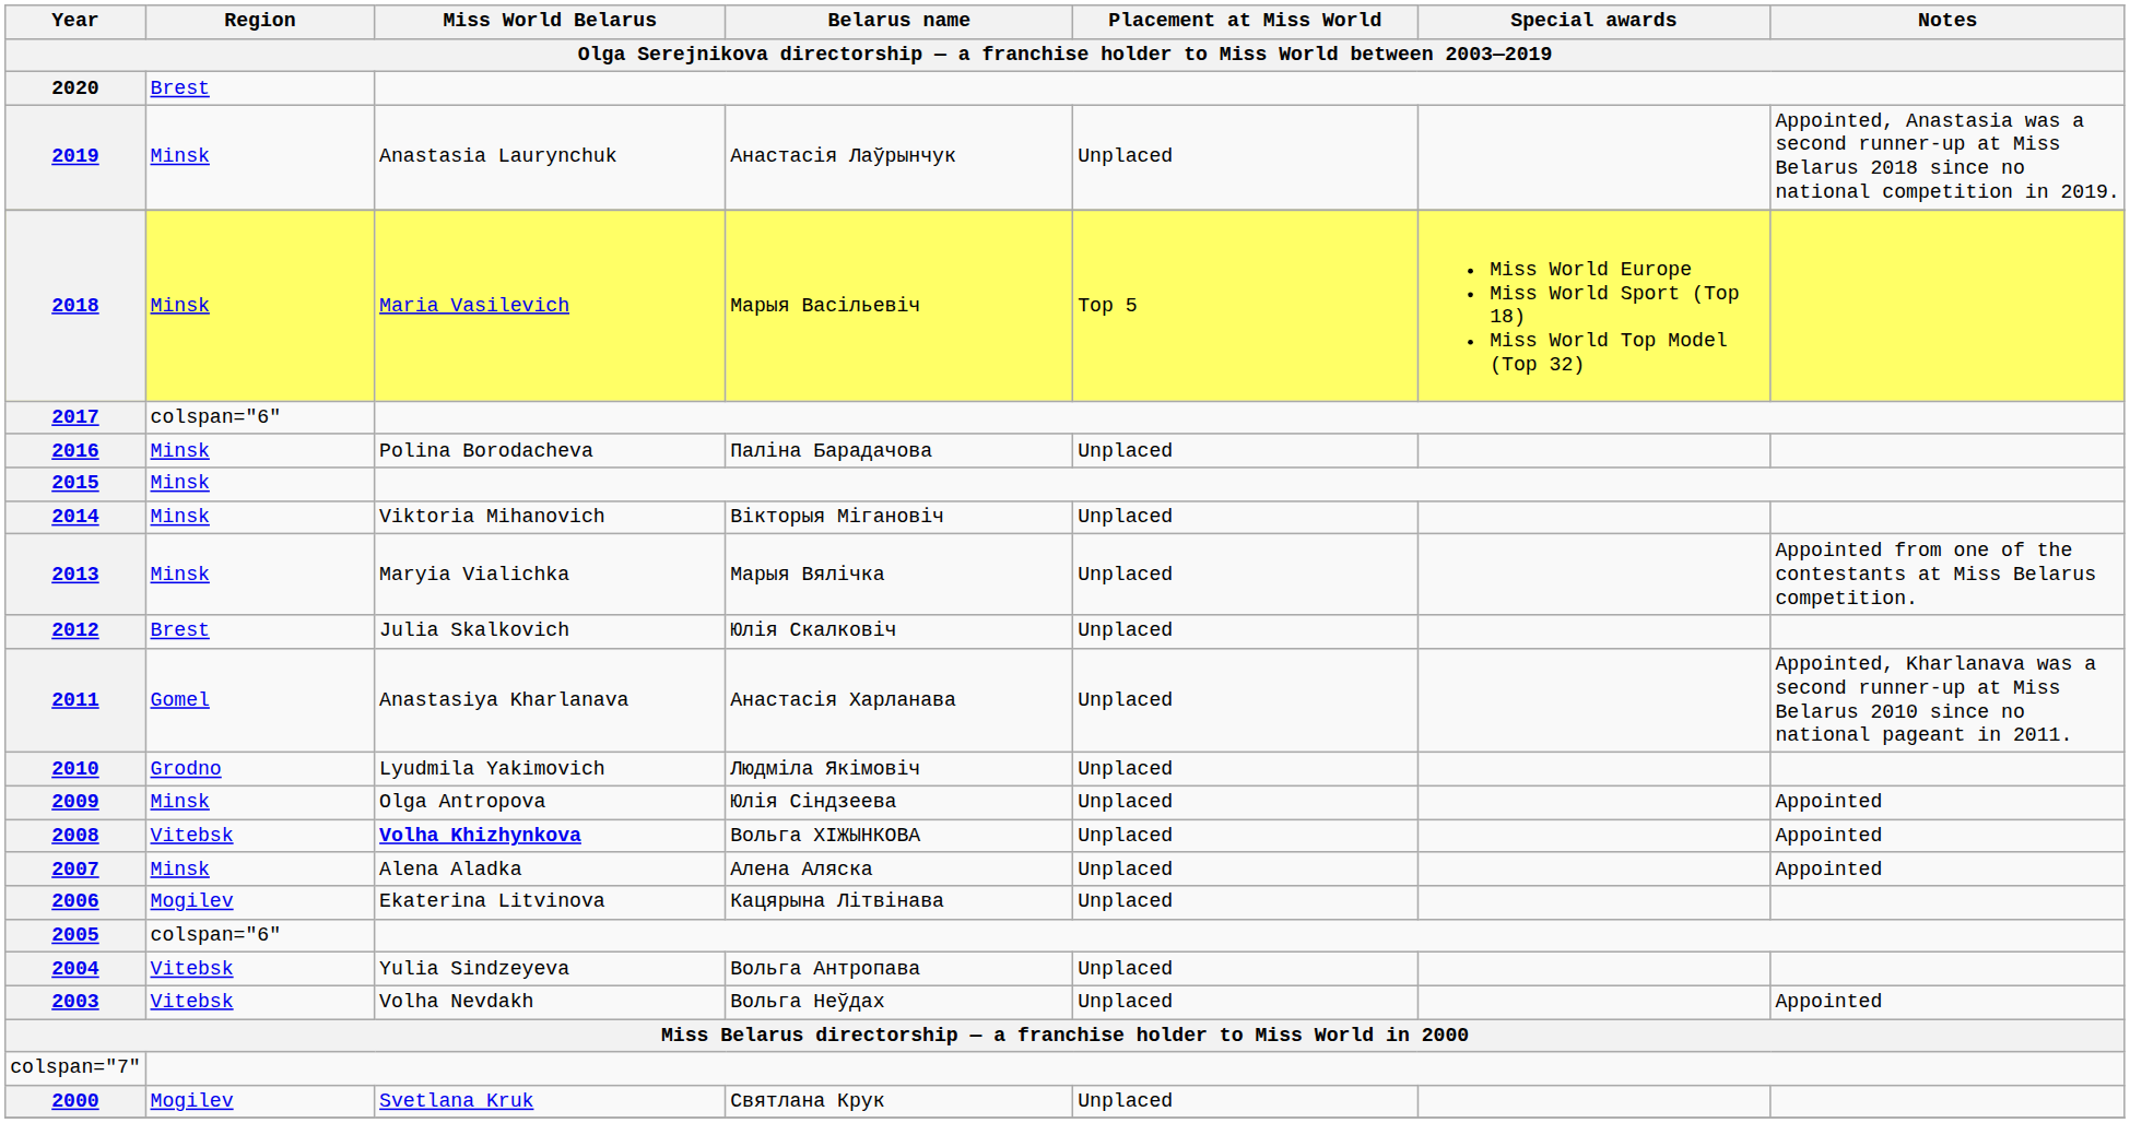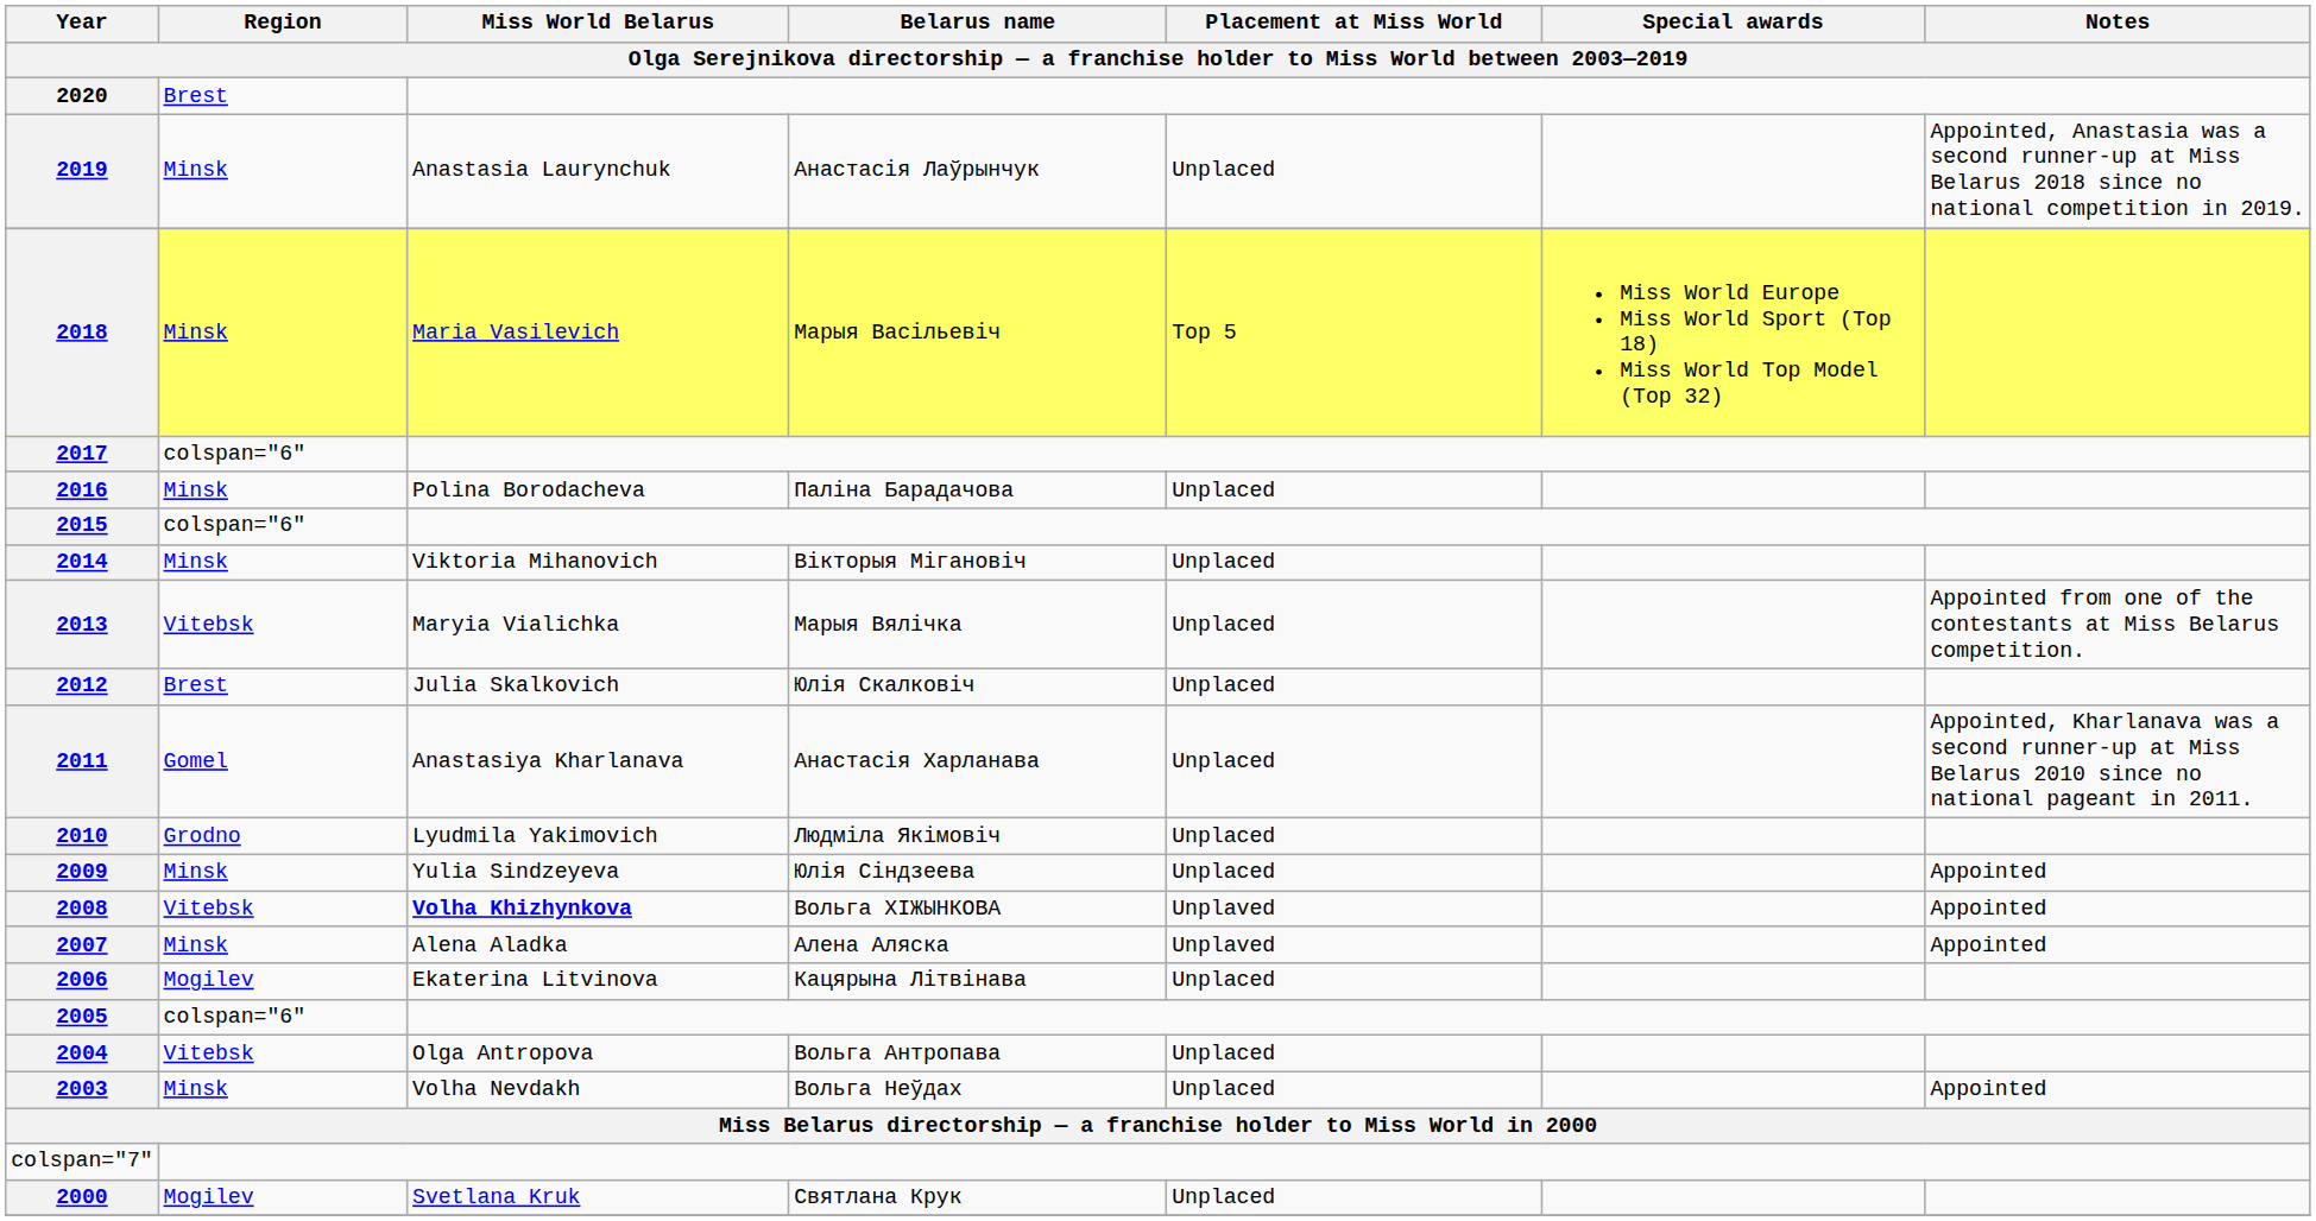2015 | Region: Minsk -> colspan="6"
2013 | Region: Minsk -> Vitebsk
2009 | Miss World Belarus: Olga Antropova -> Yulia Sindzeyeva
2008 | Placement at Miss World: Unplaced -> Unplaved
2007 | Placement at Miss World: Unplaced -> Unplaved
2004 | Miss World Belarus: Yulia Sindzeyeva -> Olga Antropova
2003 | Region: Vitebsk -> Minsk
